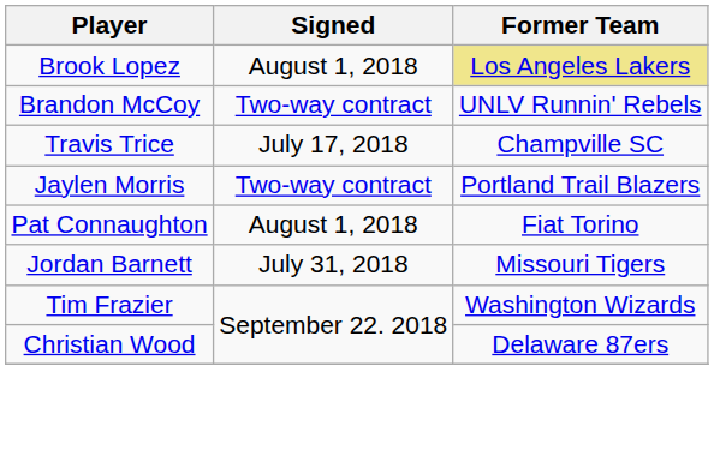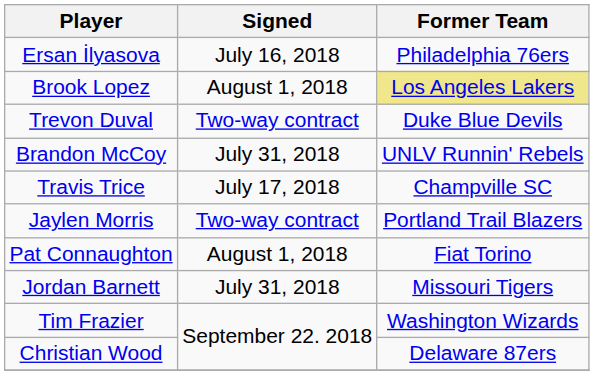+ row: Ersan İlyasova | July 16, 2018 | Philadelphia 76ers
+ row: Trevon Duval | Two-way contract | Duke Blue Devils
Brandon McCoy | Signed: Two-way contract -> July 31, 2018
